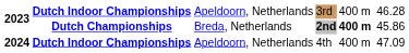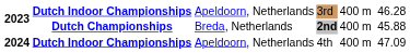Dutch Championships | column 5: bold -> normal
Dutch Championships | column 6: 45.86 -> 45.88
